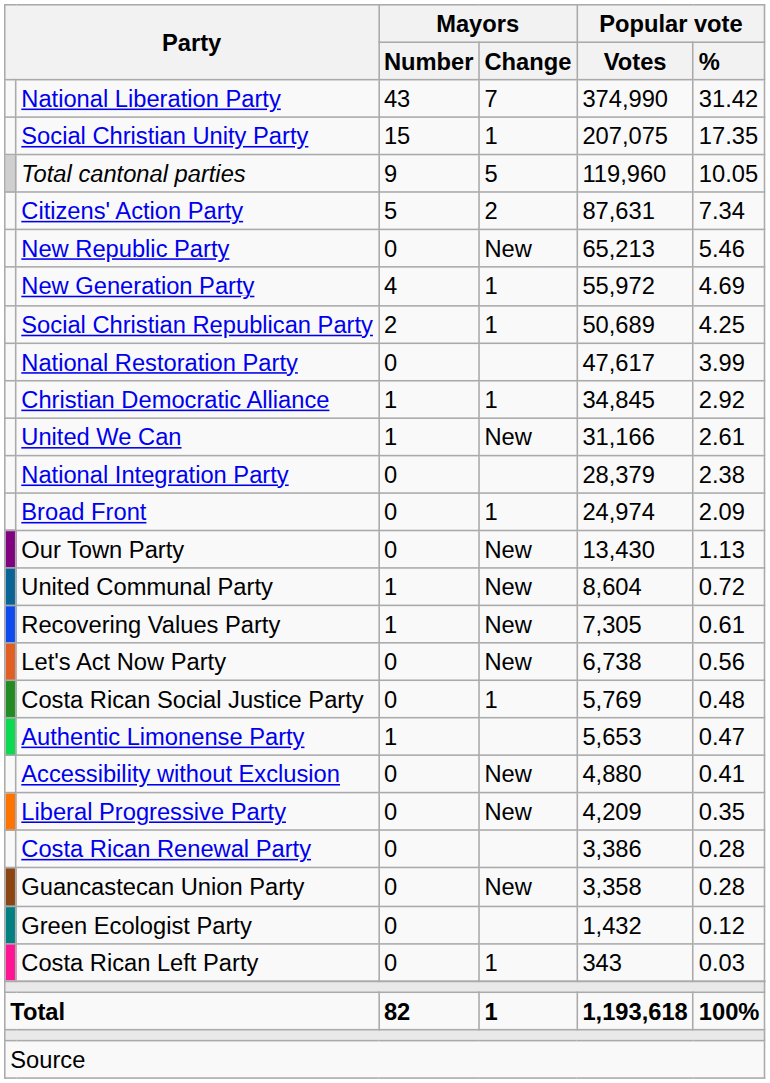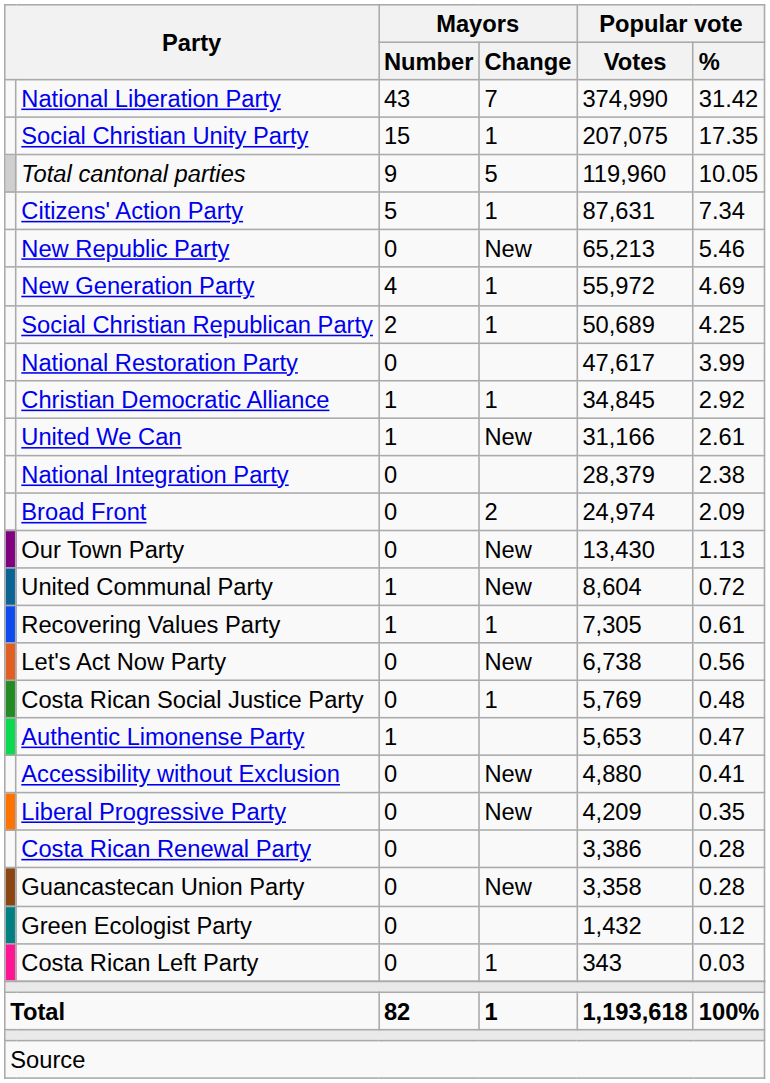Citizens' Action Party | Mayors / Change: 2 -> 1
Broad Front | Mayors / Change: 1 -> 2
Recovering Values Party | Mayors / Change: New -> 1
